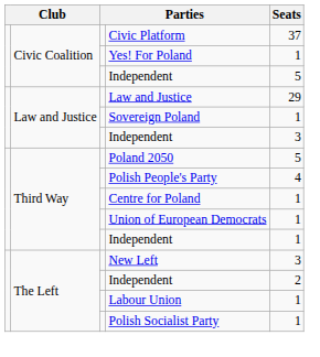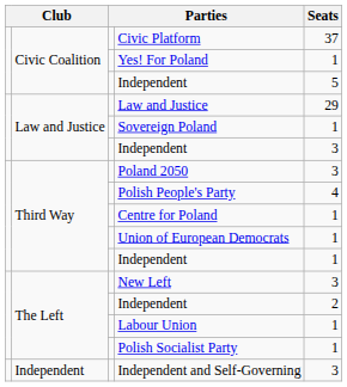Poland 2050 | Seats: 5 -> 3
+ row: Independent | Independent and Self-Governing | 3
